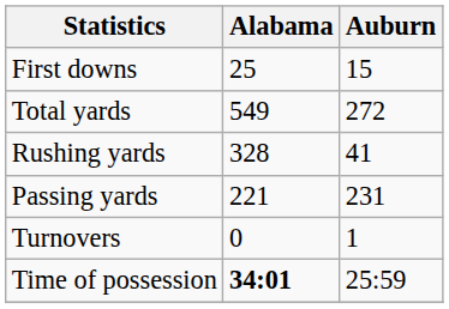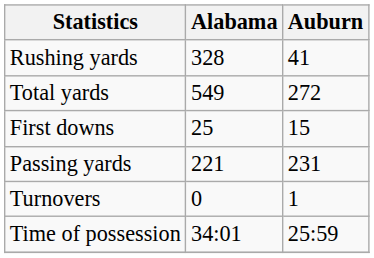rows swapped: First downs <-> Rushing yards
Time of possession | Alabama: bold -> normal
